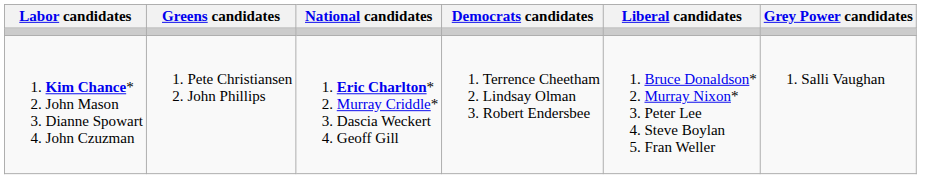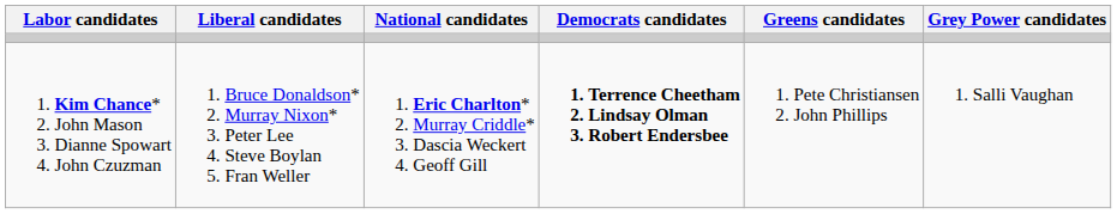columns swapped: Liberal candidates <-> Greens candidates
Kim Chance* John Mason Dianne Spowart John Czuzman | Democrats candidates: normal -> bold
